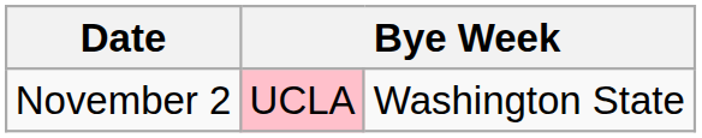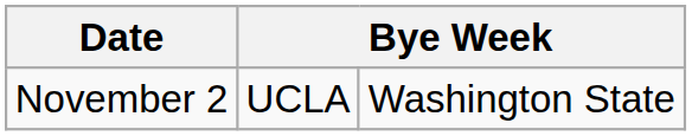November 2 | column 2: pink background -> no background
